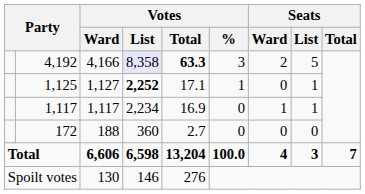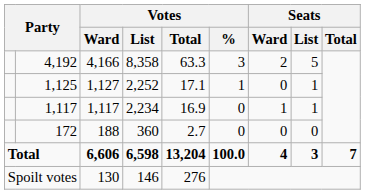4,192 | Votes / List: lavender background -> no background
4,192 | Votes / Total: bold -> normal
1,125 | Votes / List: bold -> normal
